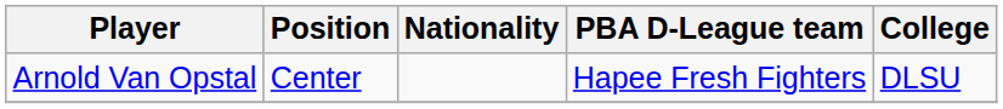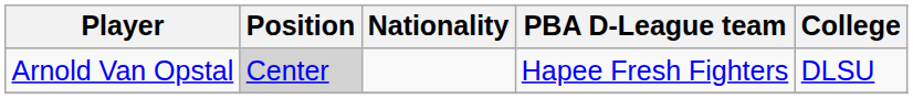Arnold Van Opstal | Position: no background -> lightgrey background
